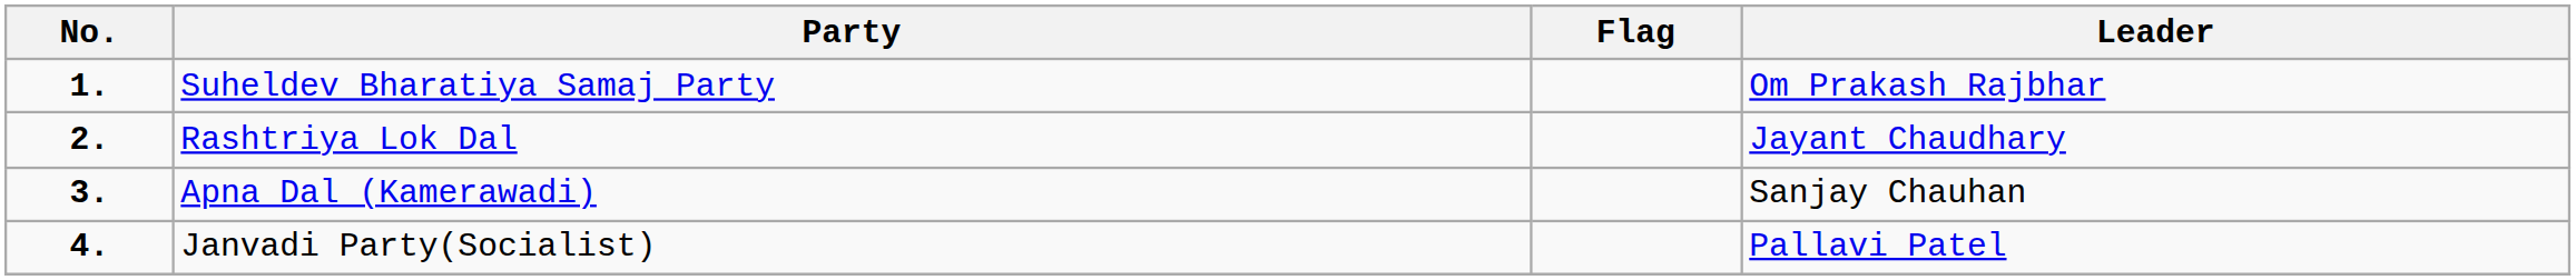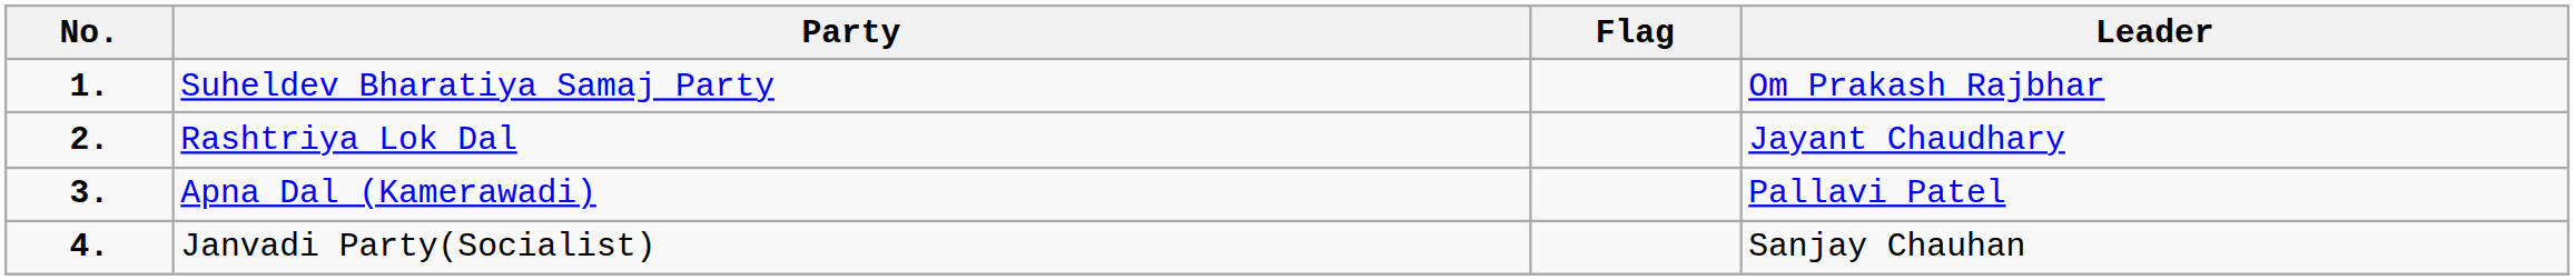Apna Dal (Kamerawadi) | Leader: Sanjay Chauhan -> Pallavi Patel
Janvadi Party(Socialist) | Leader: Pallavi Patel -> Sanjay Chauhan
